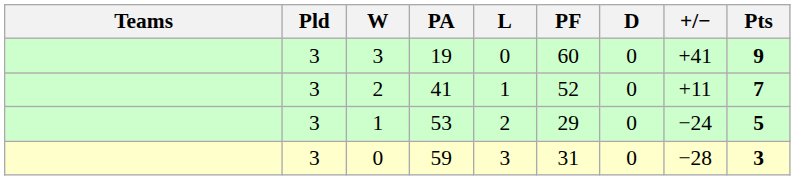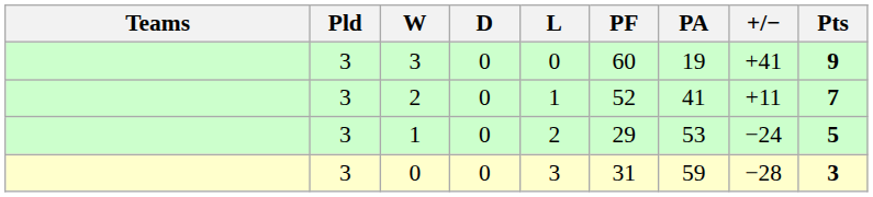columns swapped: D <-> PA
